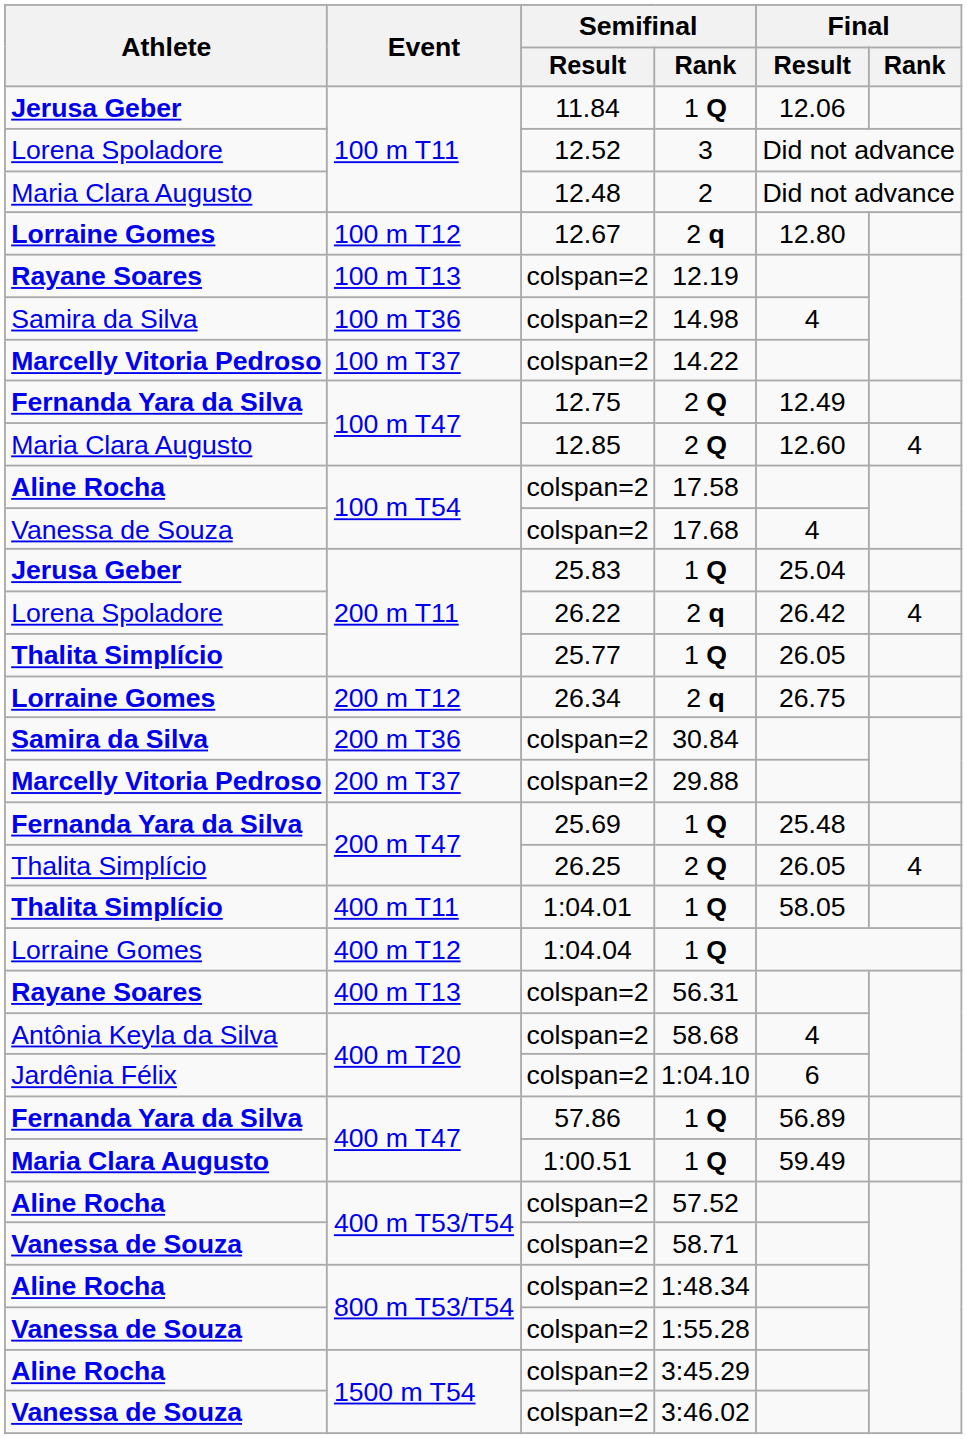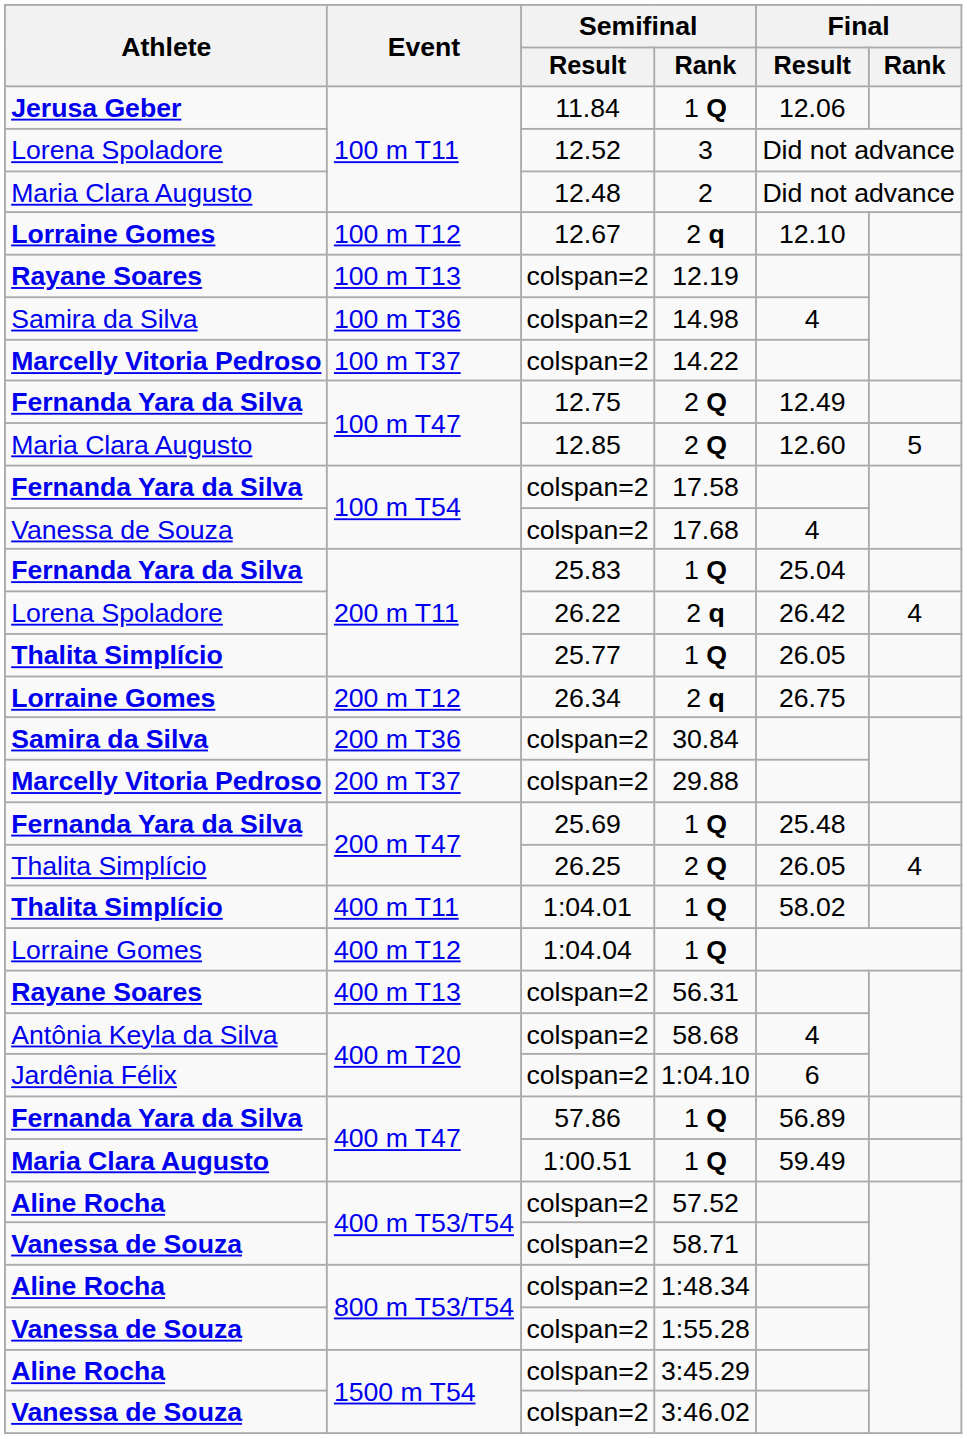12.67 / 2 q | Final / Result: 12.80 -> 12.10
12.85 / 2 Q | Final / Rank: 4 -> 5
17.58 | Athlete: Aline Rocha -> Fernanda Yara da Silva
25.83 / 1 Q | Athlete: Jerusa Geber -> Fernanda Yara da Silva
1:04.01 / 1 Q | Final / Result: 58.05 -> 58.02
